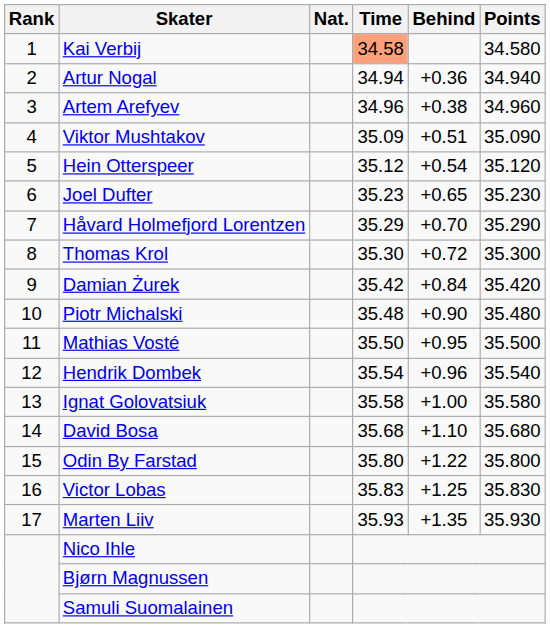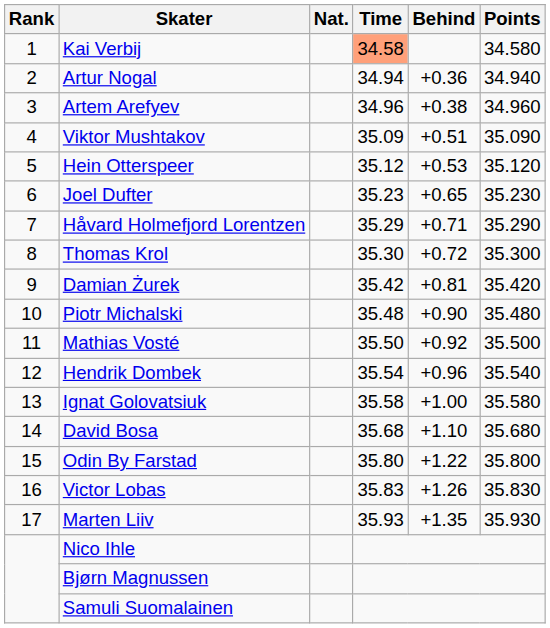Hein Otterspeer | Behind: +0.54 -> +0.53
Håvard Holmefjord Lorentzen | Behind: +0.70 -> +0.71
Damian Żurek | Behind: +0.84 -> +0.81
Mathias Vosté | Behind: +0.95 -> +0.92
Victor Lobas | Behind: +1.25 -> +1.26
